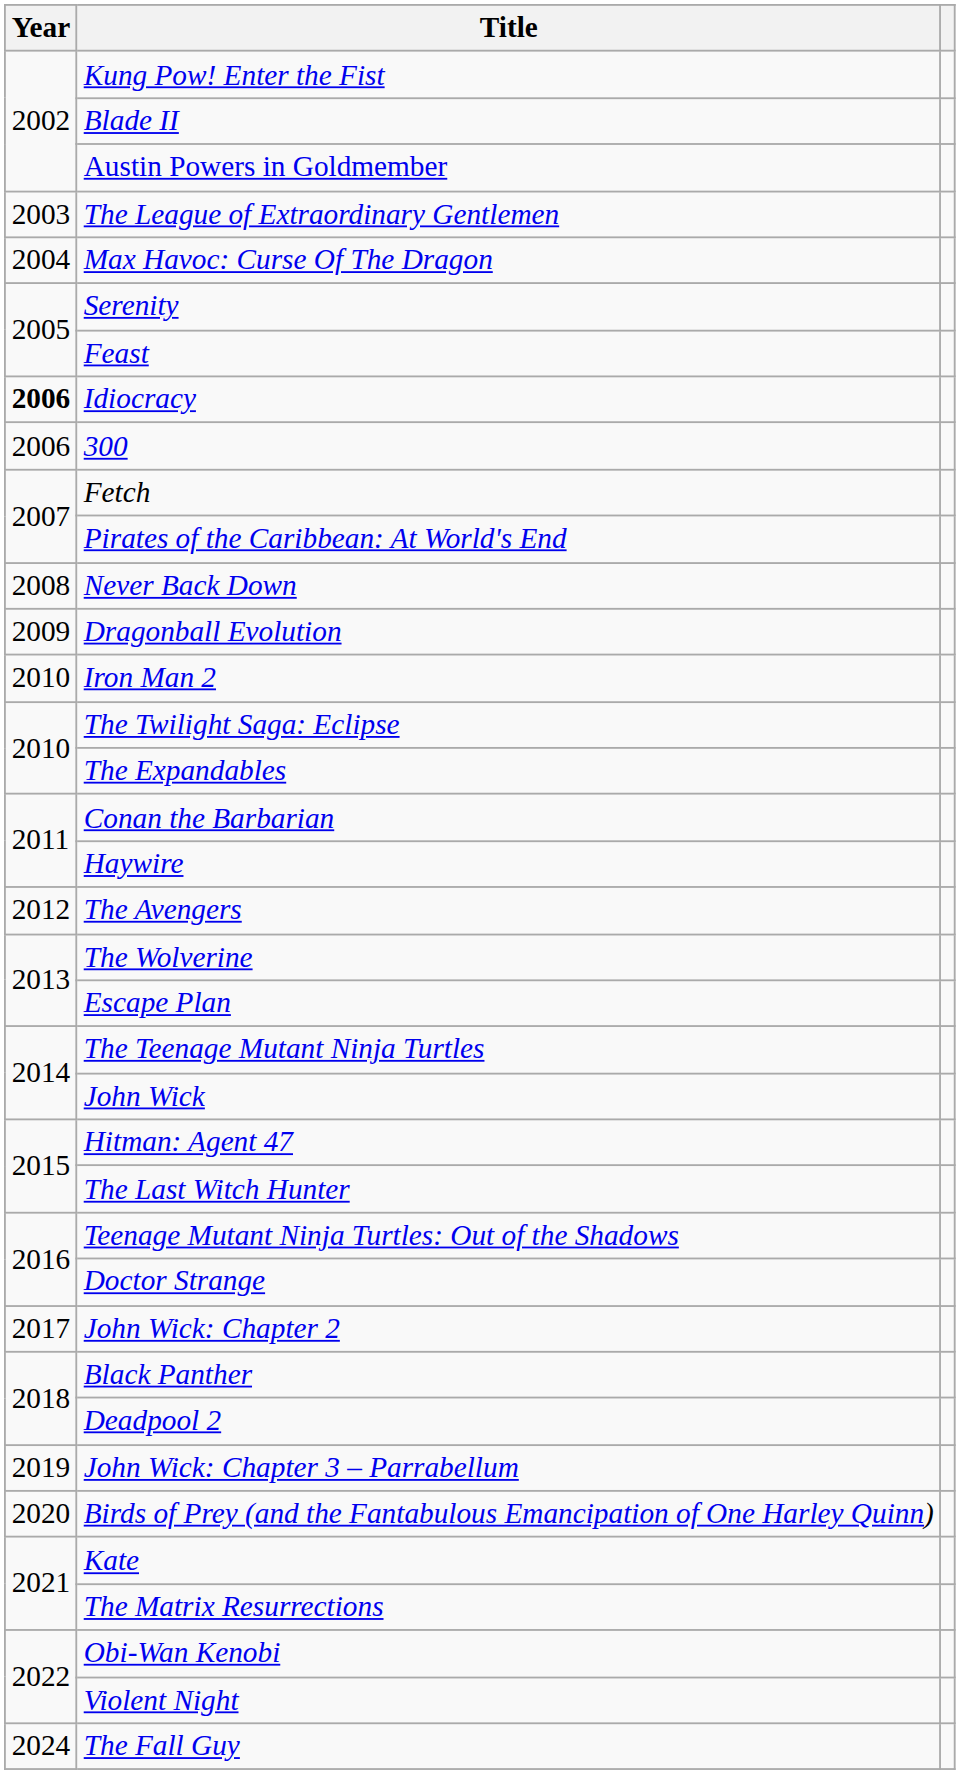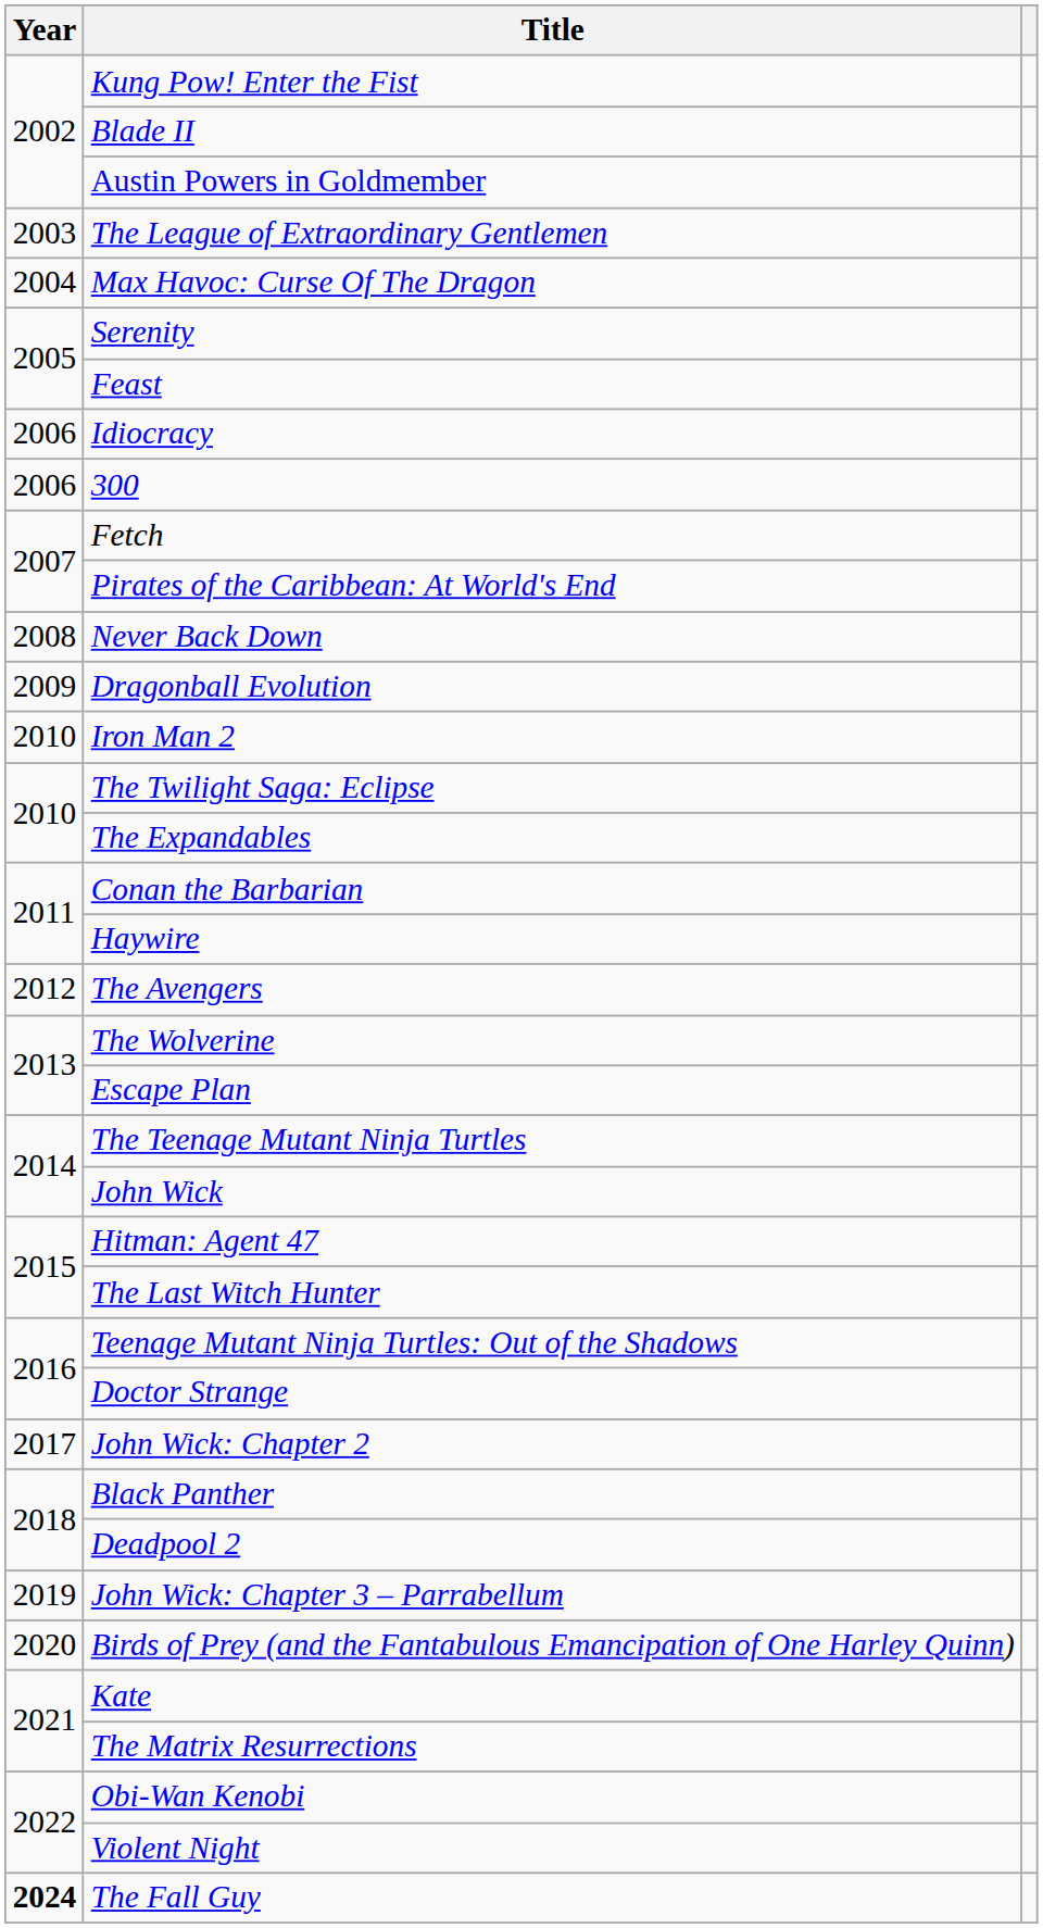Idiocracy | Year: bold -> normal
The Fall Guy | Year: normal -> bold
